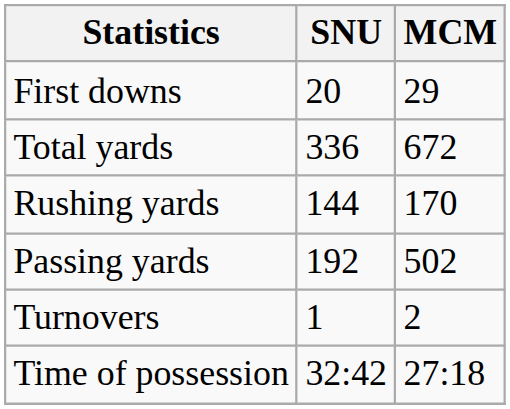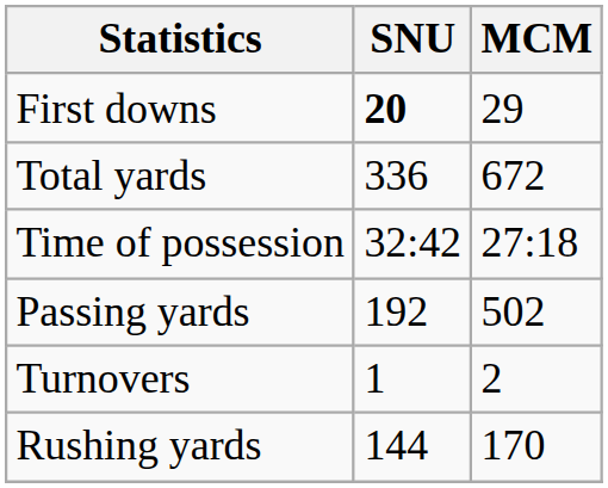First downs | SNU: normal -> bold
rows swapped: Rushing yards <-> Time of possession
